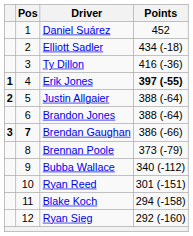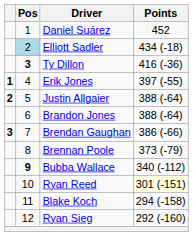Elliott Sadler | Pos: no background -> lightblue background
Ty Dillon | Pos: normal -> bold
Erik Jones | Points: bold -> normal
Brendan Gaughan | Pos: bold -> normal
Bubba Wallace | Pos: normal -> bold
Ryan Reed | Points: no background -> lightyellow background
